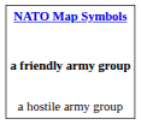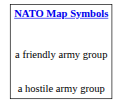row 2 | column 1: bold -> normal
